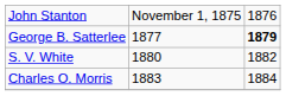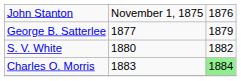George B. Satterlee | column 3: bold -> normal
Charles O. Morris | column 3: no background -> lightgreen background
